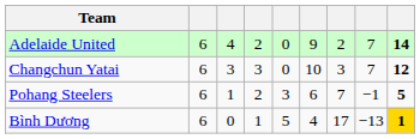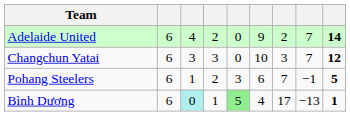Bình Dương | column 3: no background -> paleturquoise background
Bình Dương | column 5: no background -> lightgreen background
Bình Dương | column 9: gold background -> no background
